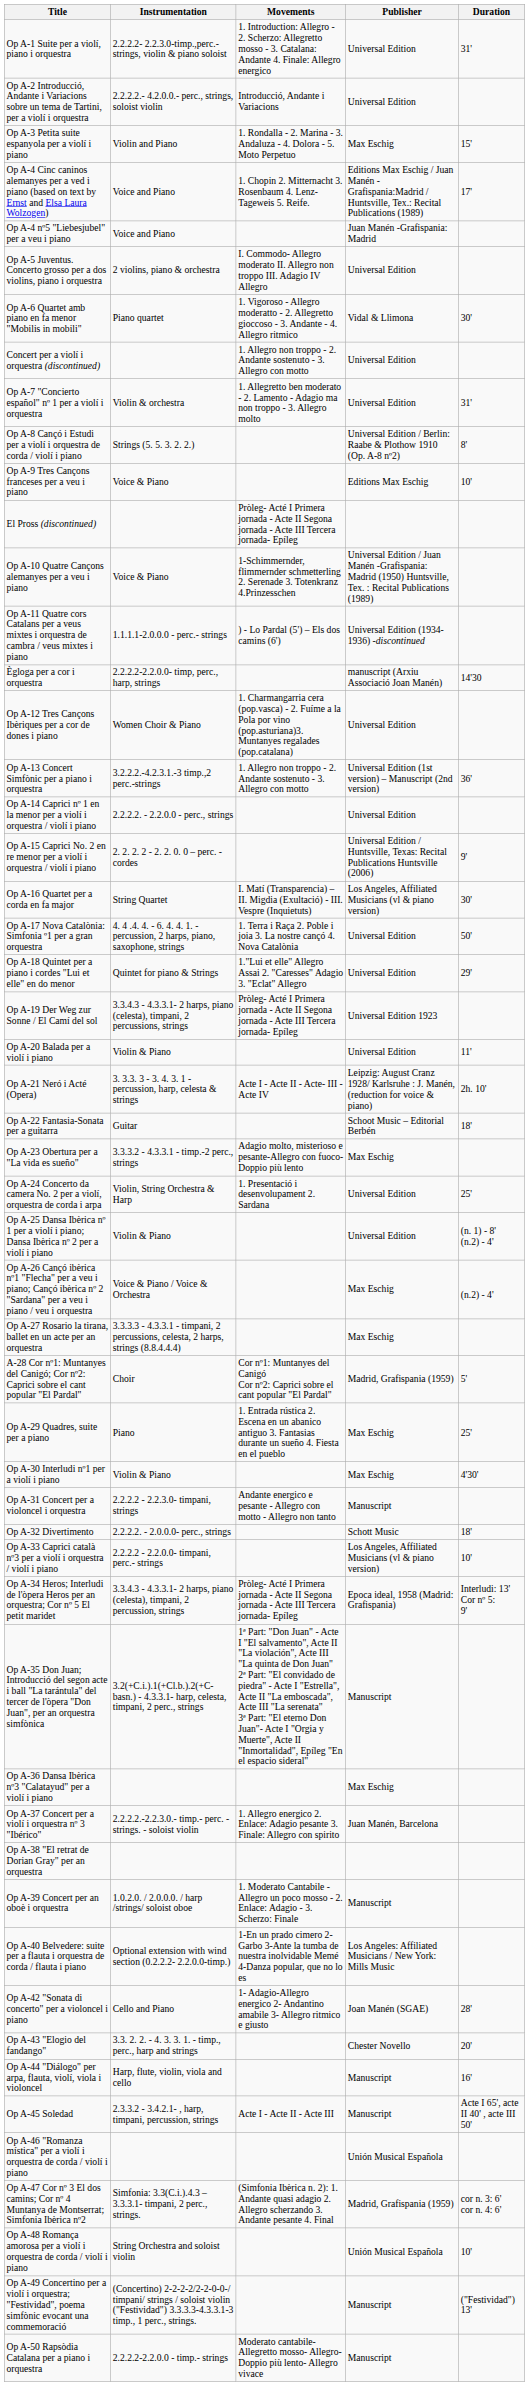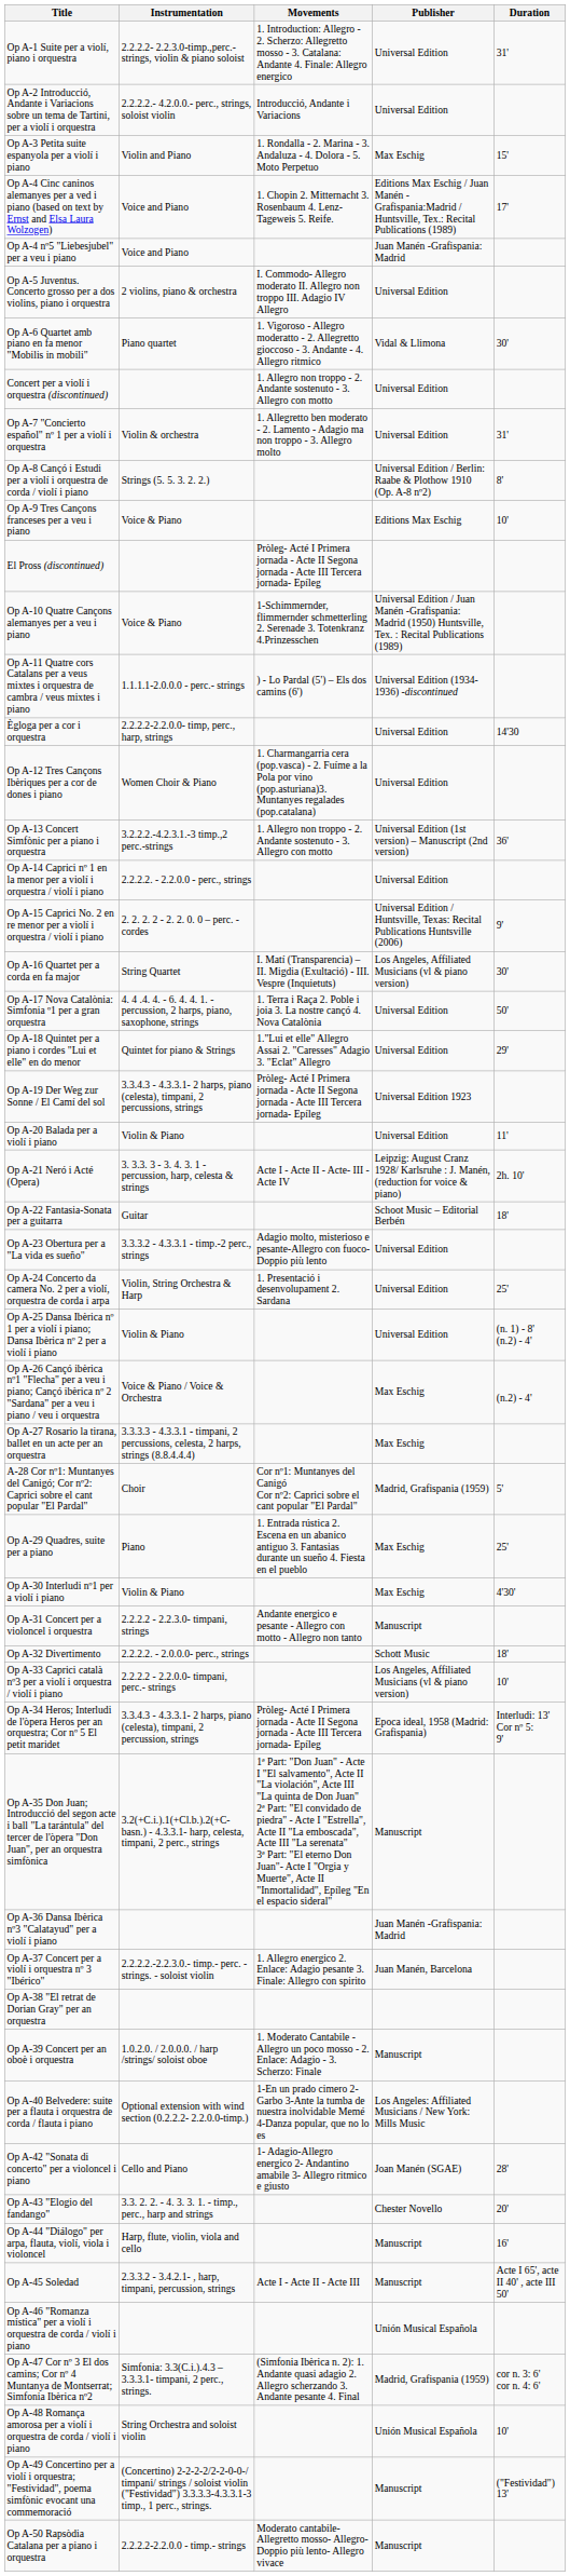Ègloga per a cor i orquestra | Publisher: manuscript (Arxiu Associació Joan Manén) -> Universal Edition
Op A-23 Obertura per a "La vida es sueño" | Publisher: Max Eschig -> Universal Edition
Op A-36 Dansa Ibèrica nº3 "Calatayud" per a violí i piano | Publisher: Max Eschig -> Juan Manén -Grafispania: Madrid
